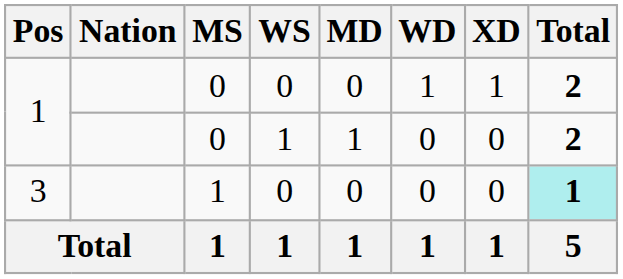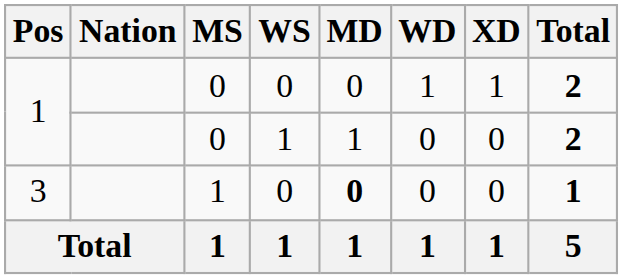3 | MD: normal -> bold
3 | Total: paleturquoise background -> no background
